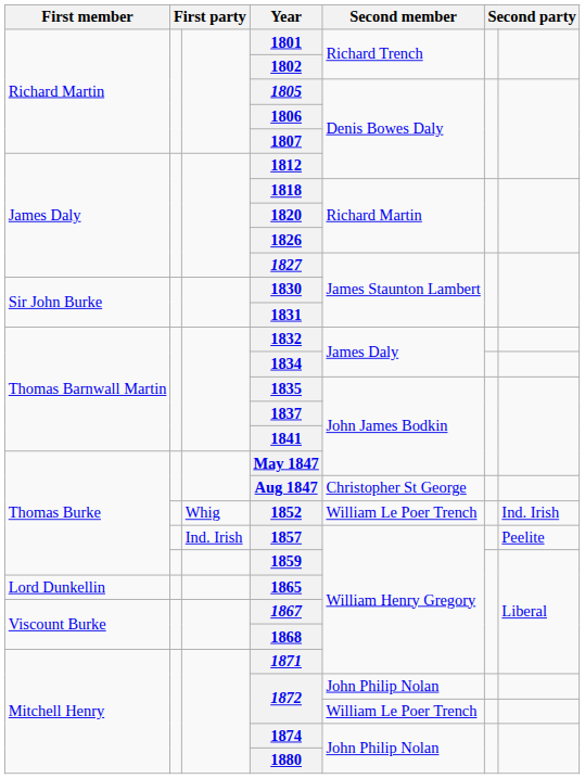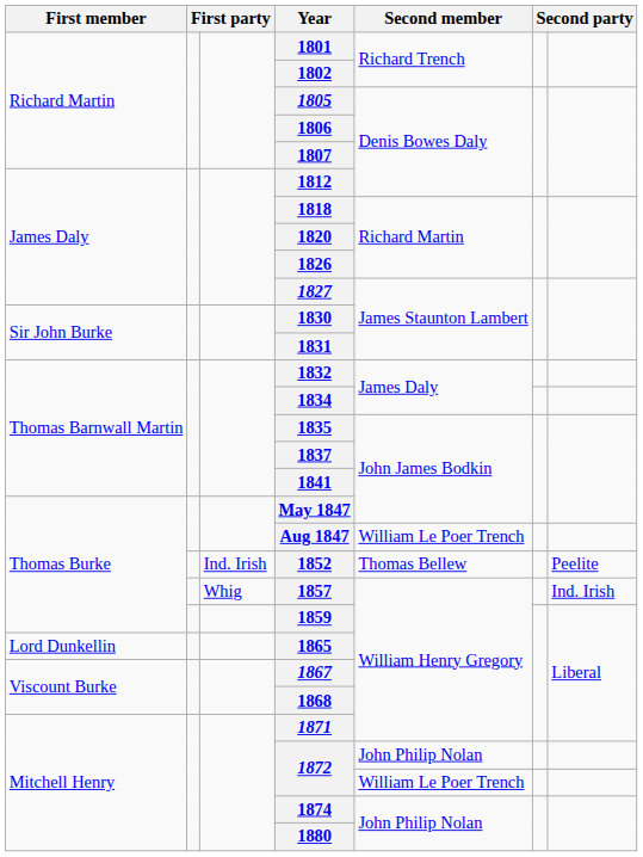Aug 1847 | Second member: Christopher St George -> William Le Poer Trench
1852 | column 3: Whig -> Ind. Irish
1852 | Second member: William Le Poer Trench -> Thomas Bellew
1852 | column 7: Ind. Irish -> Peelite
1857 | column 3: Ind. Irish -> Whig
1857 | column 7: Peelite -> Ind. Irish
